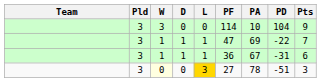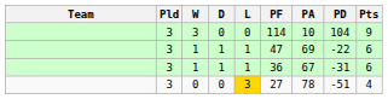row 3 | Pts: 7 -> 6
row 5 | W: lightyellow background -> no background
row 5 | Pts: 3 -> 4
